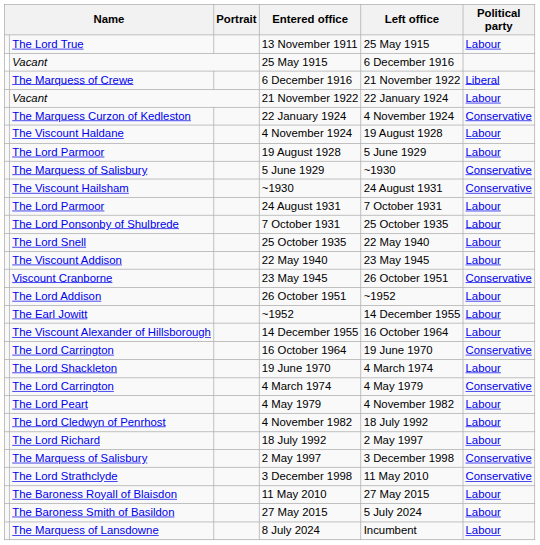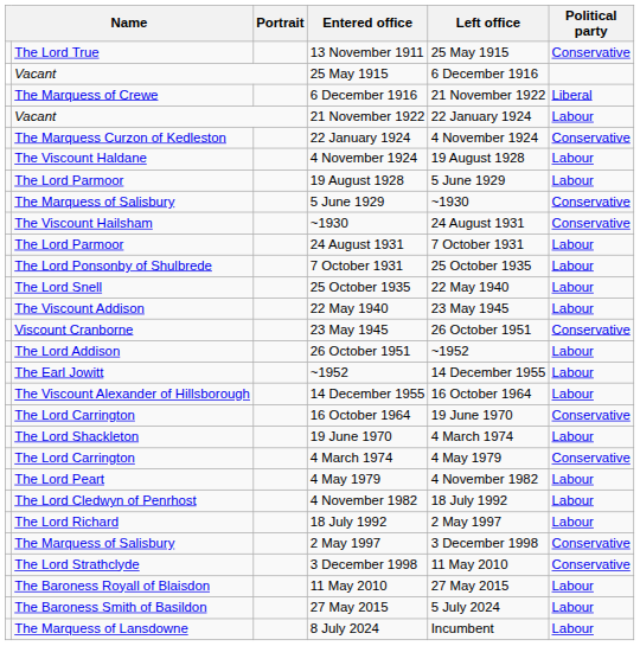13 November 1911 | Political party: Labour -> Conservative
